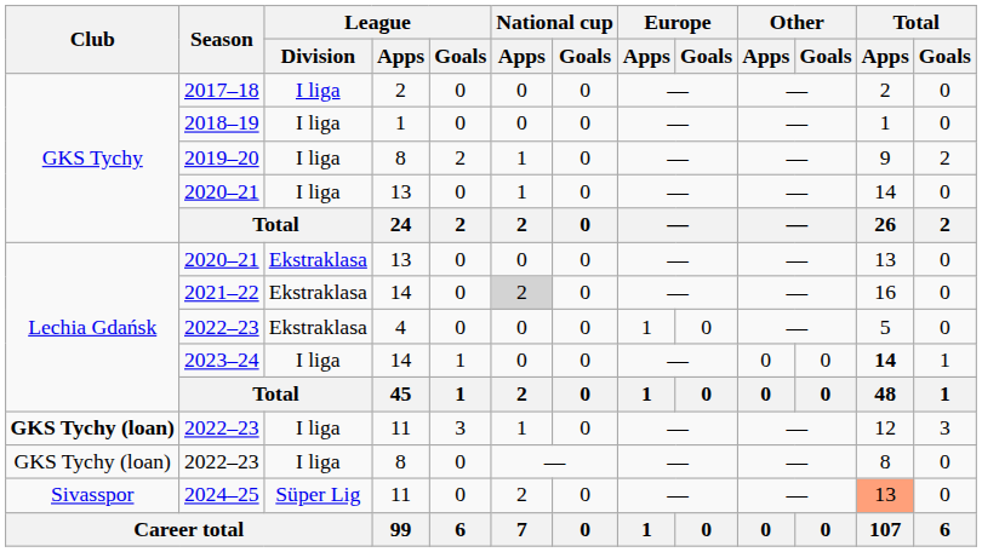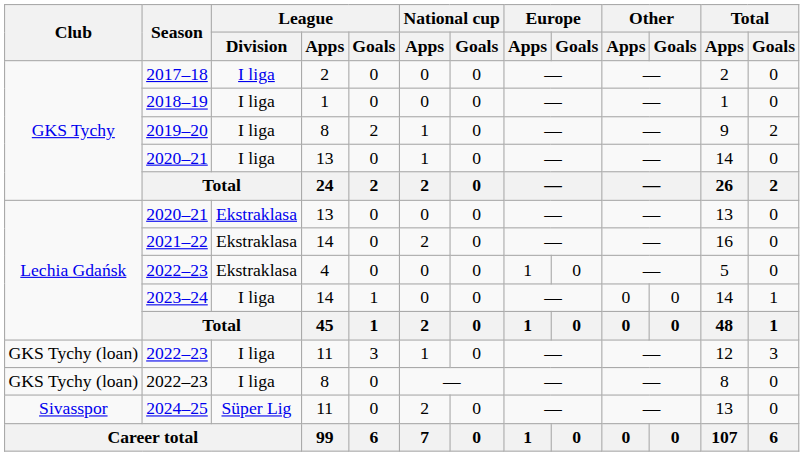2021–22 | National cup / Apps: lightgrey background -> no background
2023–24 | Total / Apps: bold -> normal
2022–23 / 11 | Club: bold -> normal
2024–25 | Total / Apps: lightsalmon background -> no background
